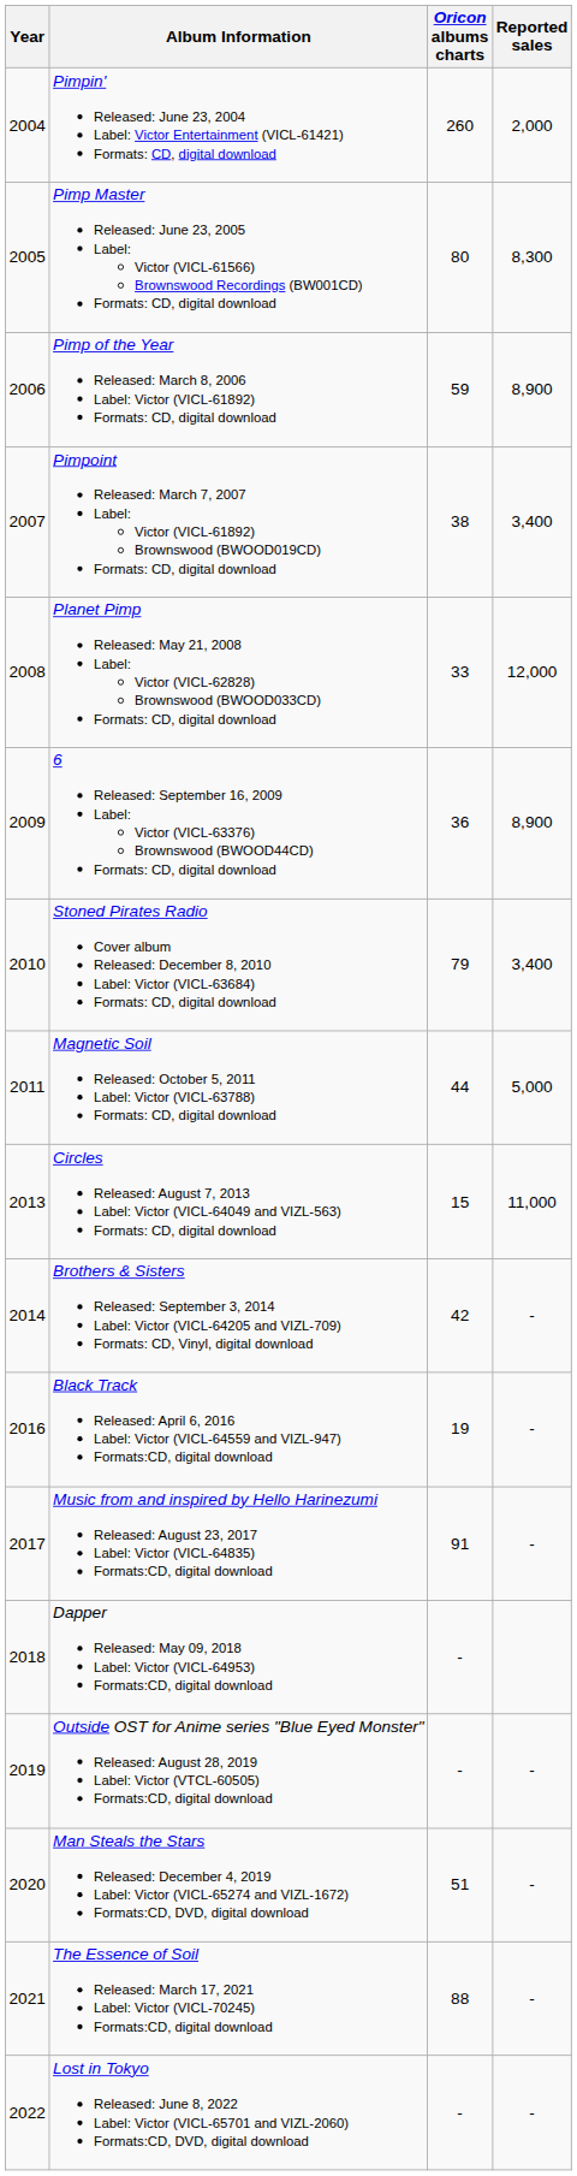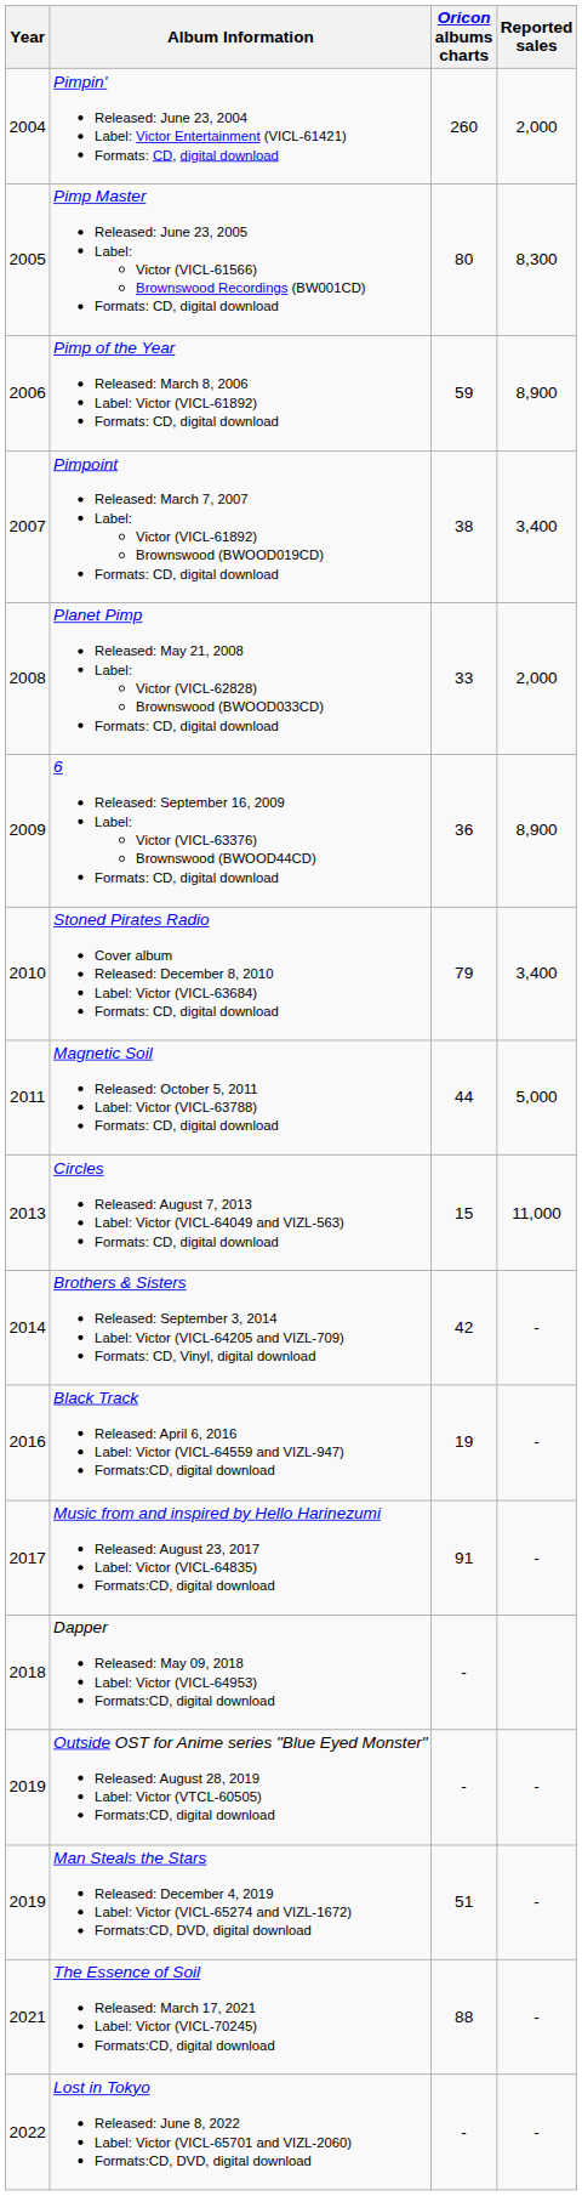row 6 | Reported sales: 12,000 -> 2,000
row 16 | Year: 2020 -> 2019
